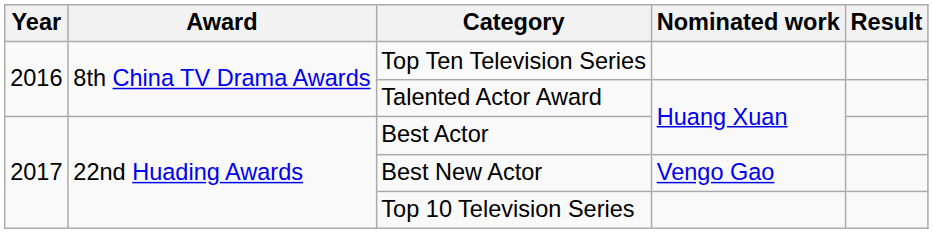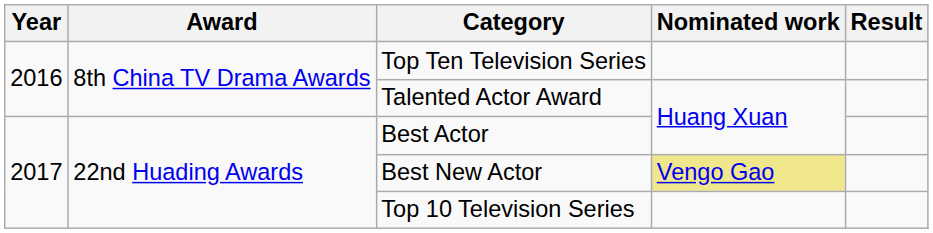Best New Actor | Nominated work: no background -> khaki background
